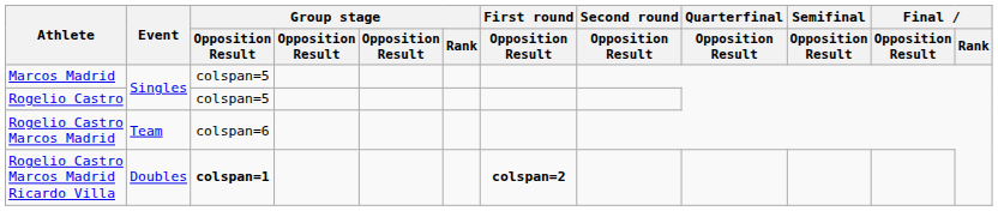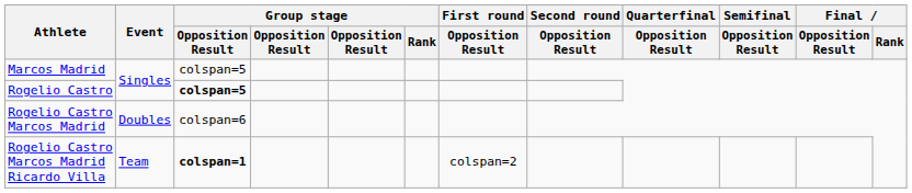Rogelio Castro | column 3: normal -> bold
Rogelio Castro Marcos Madrid | Event: Team -> Doubles
Rogelio Castro Marcos Madrid Ricardo Villa | Event: Doubles -> Team
Rogelio Castro Marcos Madrid Ricardo Villa | First round / Opposition Result: bold -> normal
